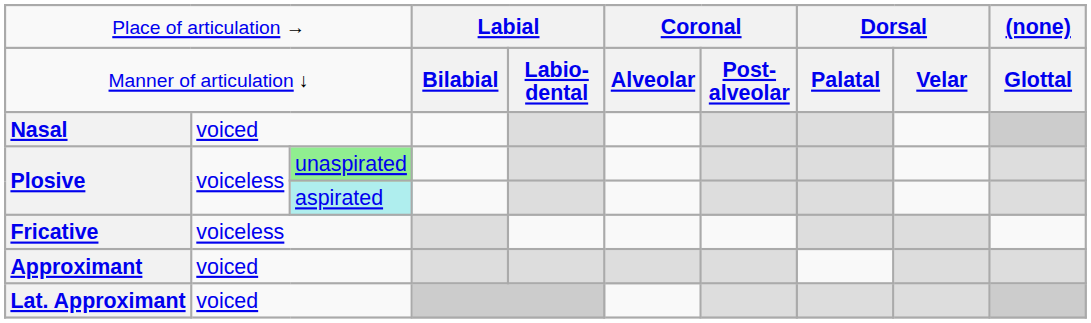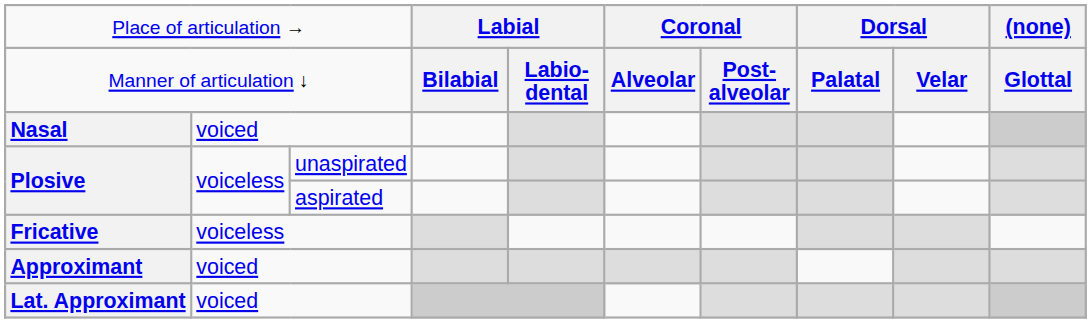Plosive / unaspirated | column 3: lightgreen background -> no background
Plosive / aspirated | column 3: paleturquoise background -> no background
